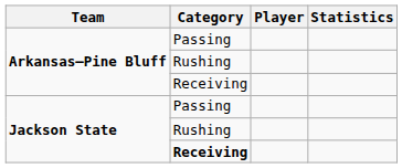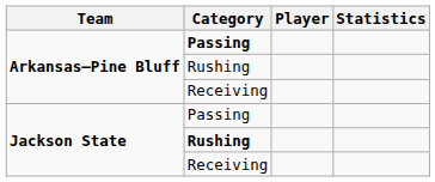Arkansas–Pine Bluff / Passing | Category: normal -> bold
Jackson State / Rushing | Category: normal -> bold
Jackson State / Receiving | Category: bold -> normal
